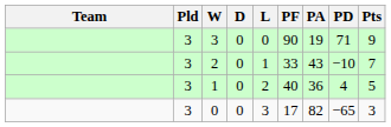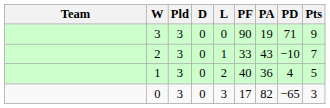columns swapped: Pld <-> W
